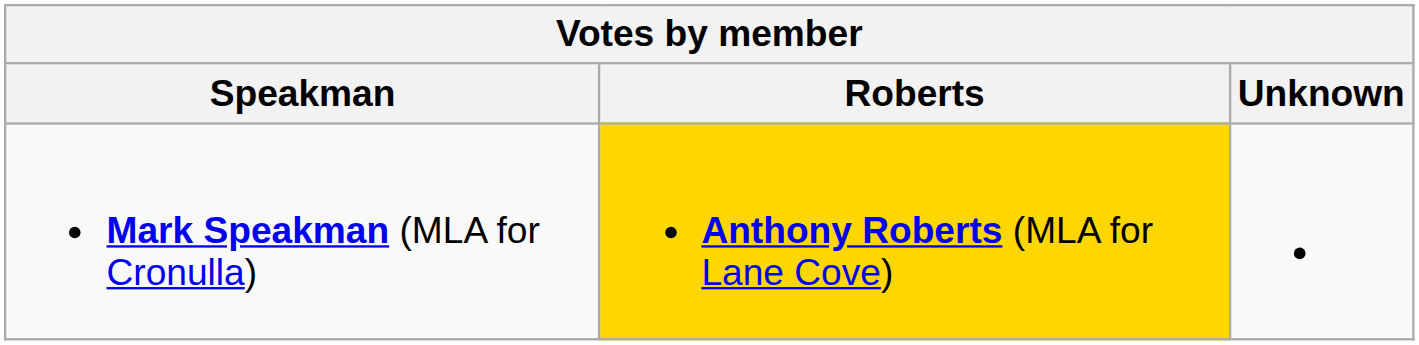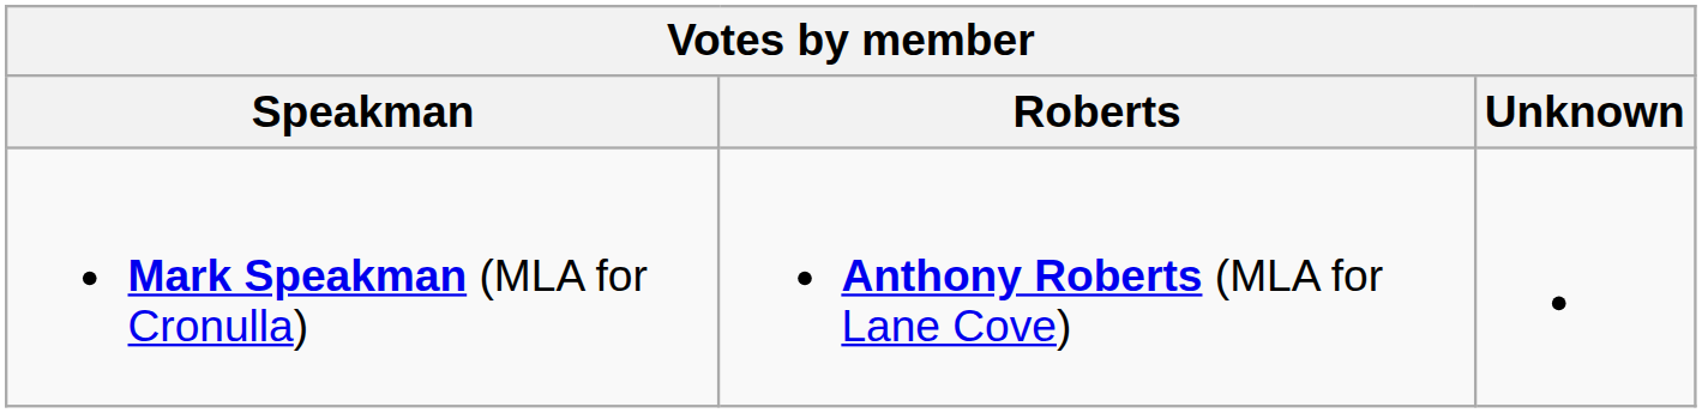Mark Speakman (MLA for Cronulla) | Roberts: gold background -> no background
